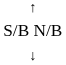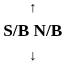row 2 | column 1: normal -> bold
